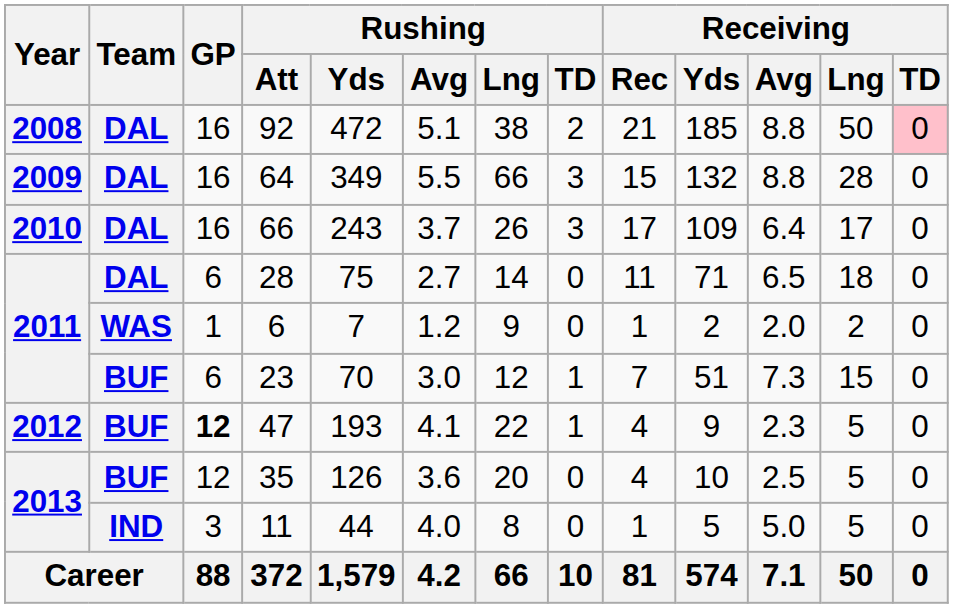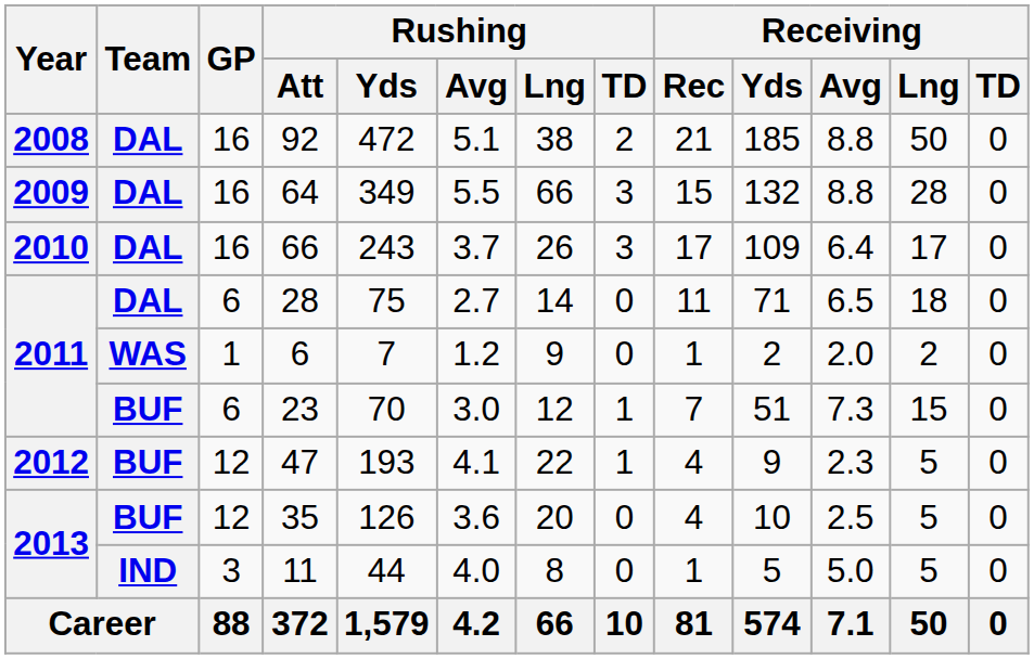92 | Receiving / TD: pink background -> no background
47 | GP: bold -> normal
